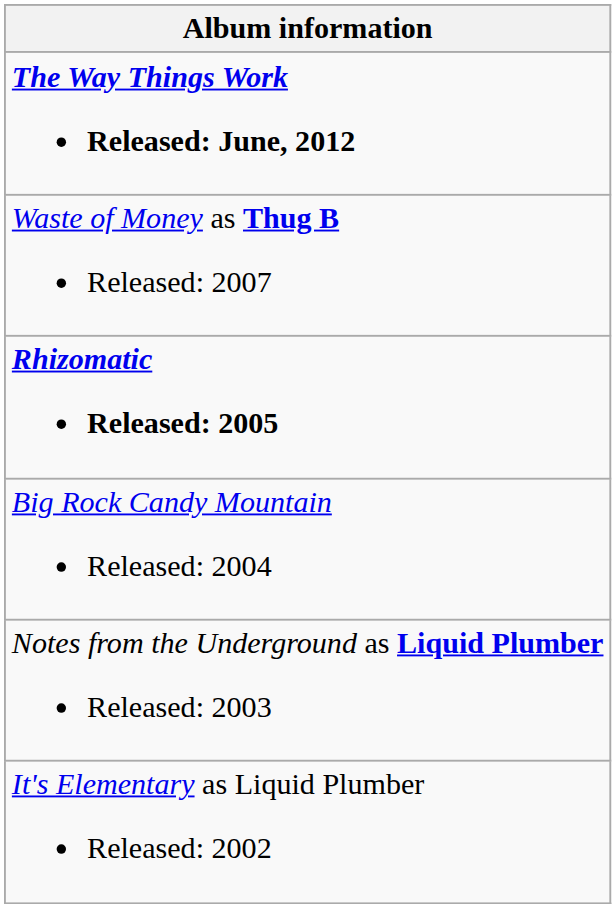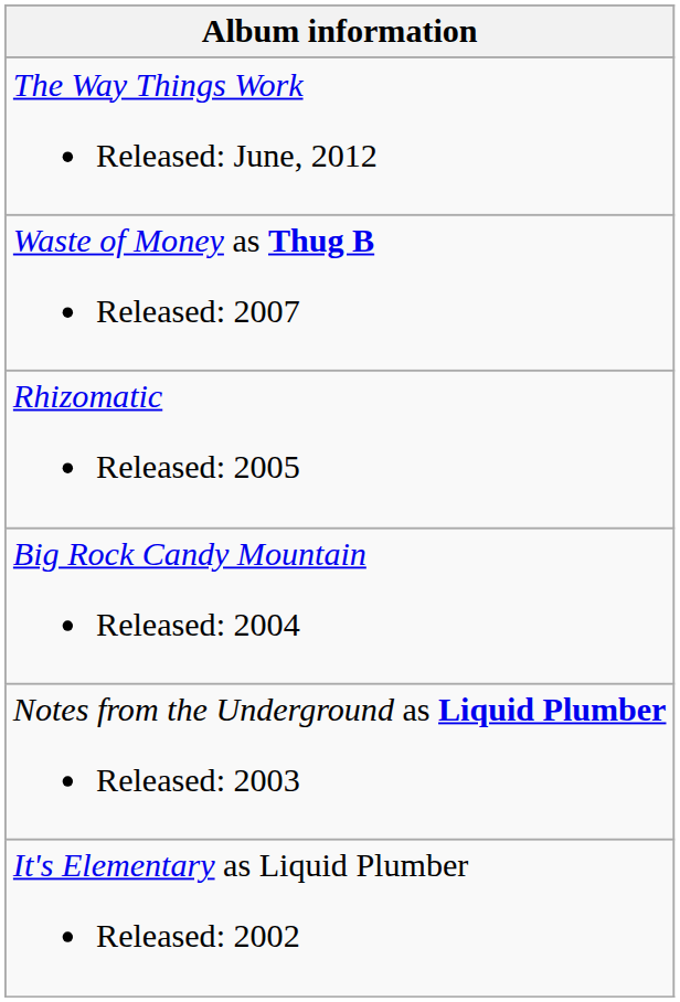row 2 | column 1: bold -> normal
row 4 | column 1: bold -> normal
